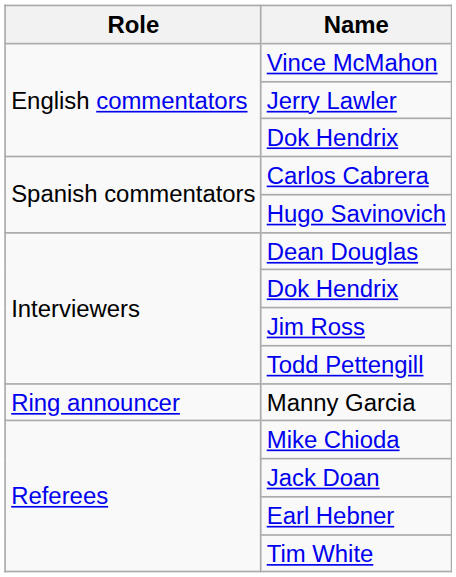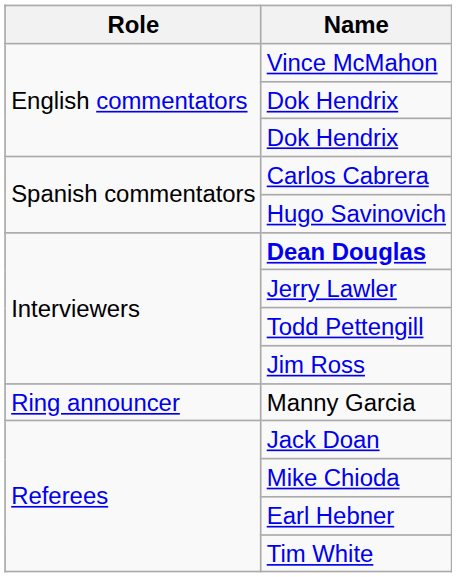row 3 | Name: Jerry Lawler -> Dok Hendrix
row 7 | Name: normal -> bold
row 8 | Name: Dok Hendrix -> Jerry Lawler
row 9 | Name: Jim Ross -> Todd Pettengill
row 10 | Name: Todd Pettengill -> Jim Ross
row 12 | Name: Mike Chioda -> Jack Doan
row 13 | Name: Jack Doan -> Mike Chioda
